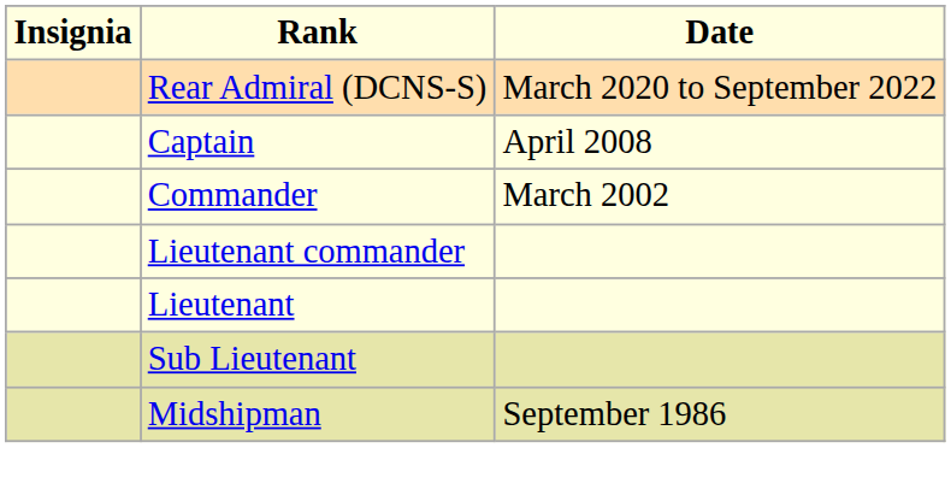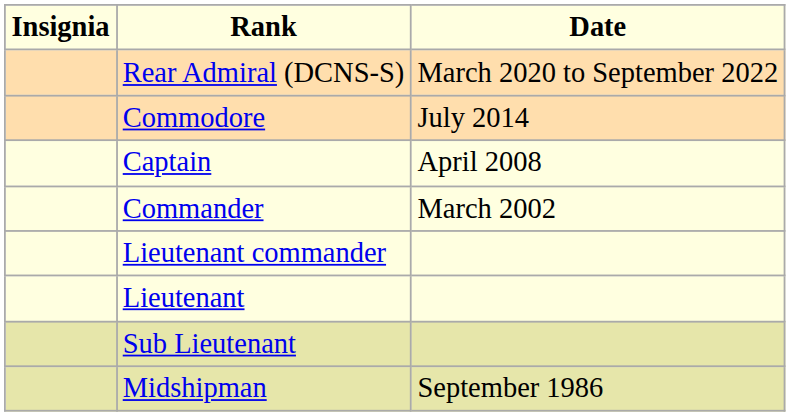+ row: Commodore | July 2014
